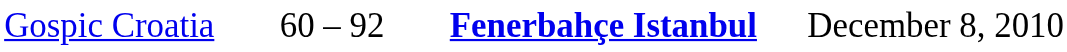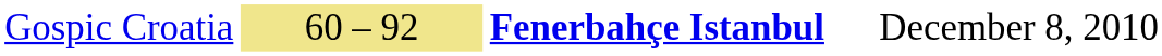Gospic Croatia | column 2: no background -> khaki background
